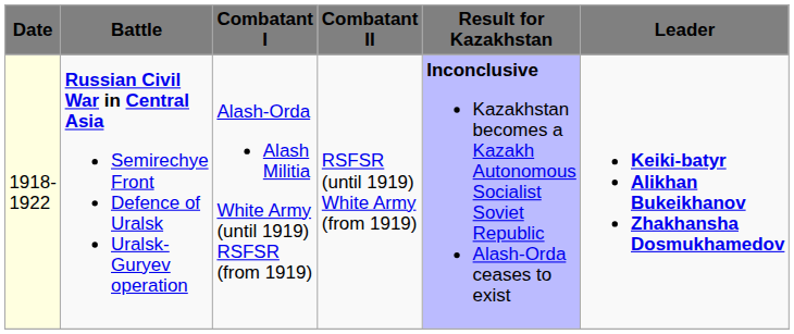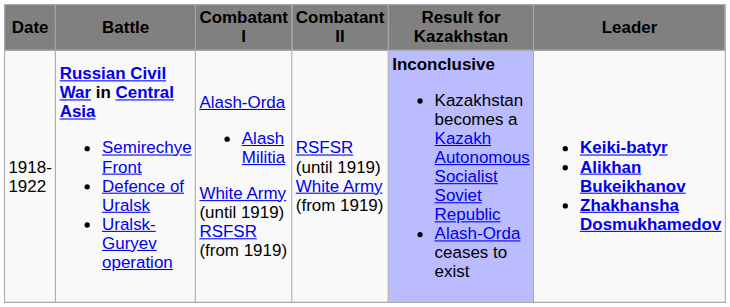row 2 | Date: lightyellow background -> no background
